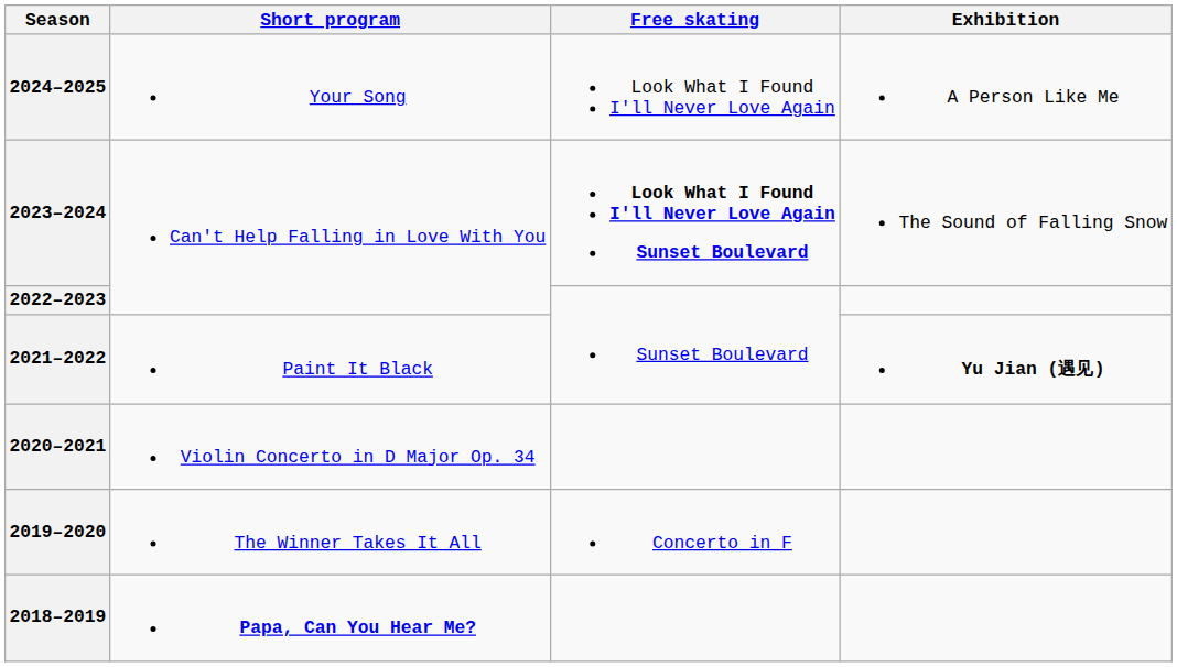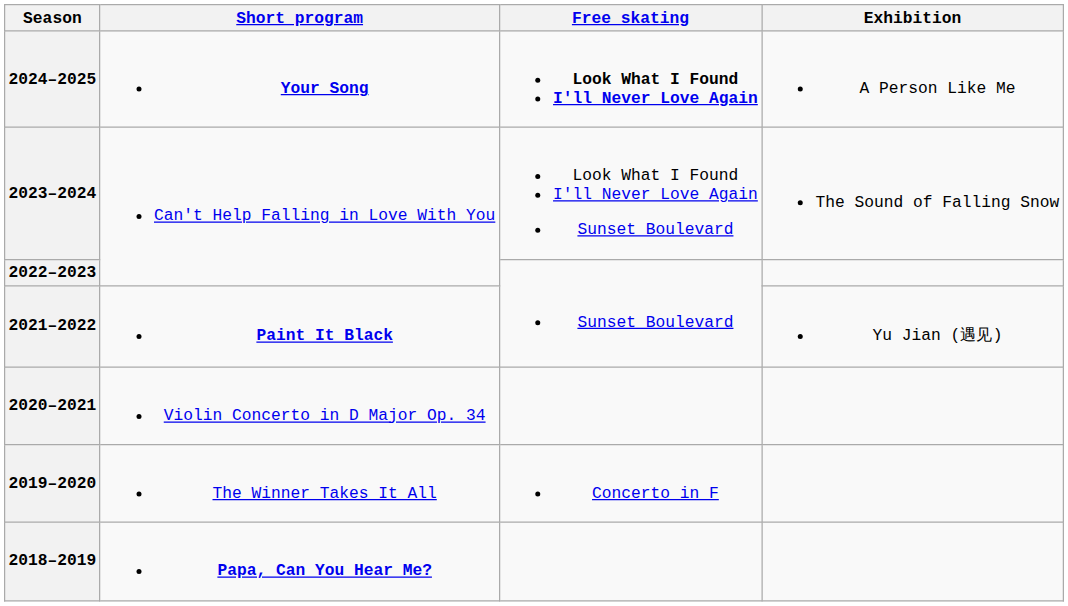2024–2025 | Short program: normal -> bold
2024–2025 | Free skating: normal -> bold
2023–2024 | Free skating: bold -> normal
2021–2022 | Short program: normal -> bold
2021–2022 | Exhibition: bold -> normal
